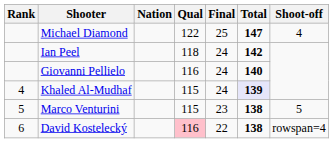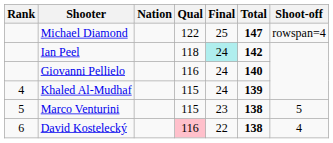Michael Diamond | Shoot-off: 4 -> rowspan=4
Ian Peel | Final: no background -> paleturquoise background
Khaled Al-Mudhaf | Total: lavender background -> no background
David Kostelecký | Shoot-off: rowspan=4 -> 4
